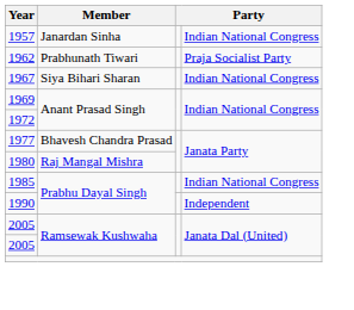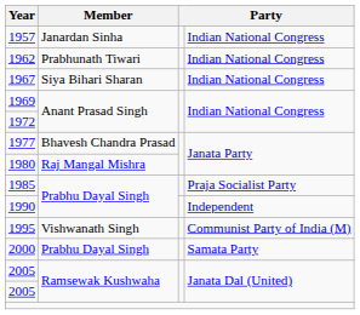1962 | column 4: Praja Socialist Party -> Indian National Congress
1985 | column 4: Indian National Congress -> Praja Socialist Party
+ row: 1995 | Vishwanath Singh | Communist Party of India (M)
+ row: 2000 | Prabhu Dayal Singh | Samata Party
